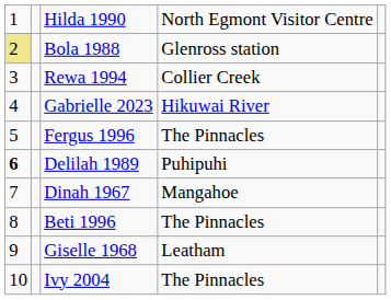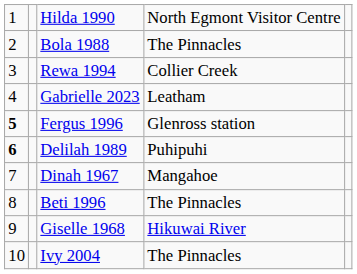Bola 1988 | column 1: khaki background -> no background
Bola 1988 | column 4: Glenross station -> The Pinnacles
Gabrielle 2023 | column 4: Hikuwai River -> Leatham
Fergus 1996 | column 1: normal -> bold
Fergus 1996 | column 4: The Pinnacles -> Glenross station
Giselle 1968 | column 4: Leatham -> Hikuwai River
